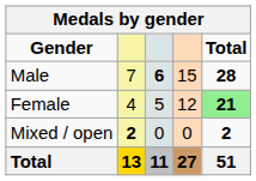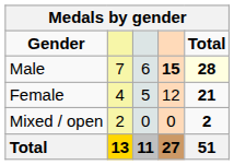Male | column 3: bold -> normal
Male | column 4: normal -> bold
Male | Total: no background -> lightyellow background
Female | Total: lightgreen background -> no background
Mixed / open | column 2: bold -> normal
